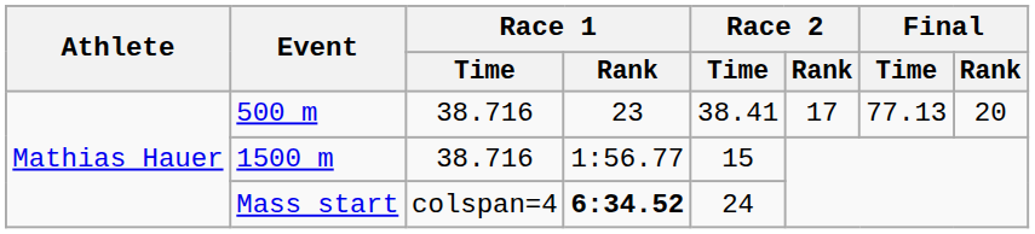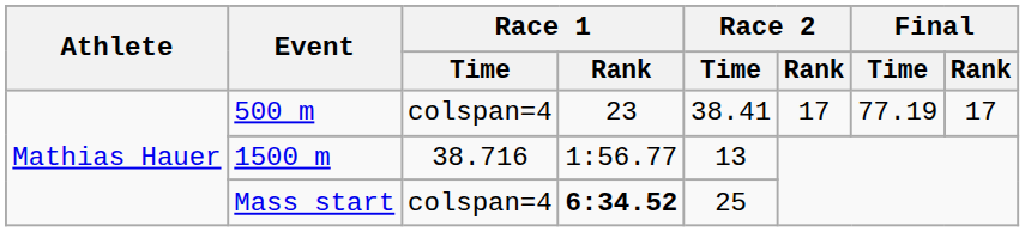500 m | Race 1 / Time: 38.716 -> colspan=4
500 m | Final / Time: 77.13 -> 77.19
500 m | Final / Rank: 20 -> 17
1500 m | Race 2 / Time: 15 -> 13
Mass start | Race 2 / Time: 24 -> 25
